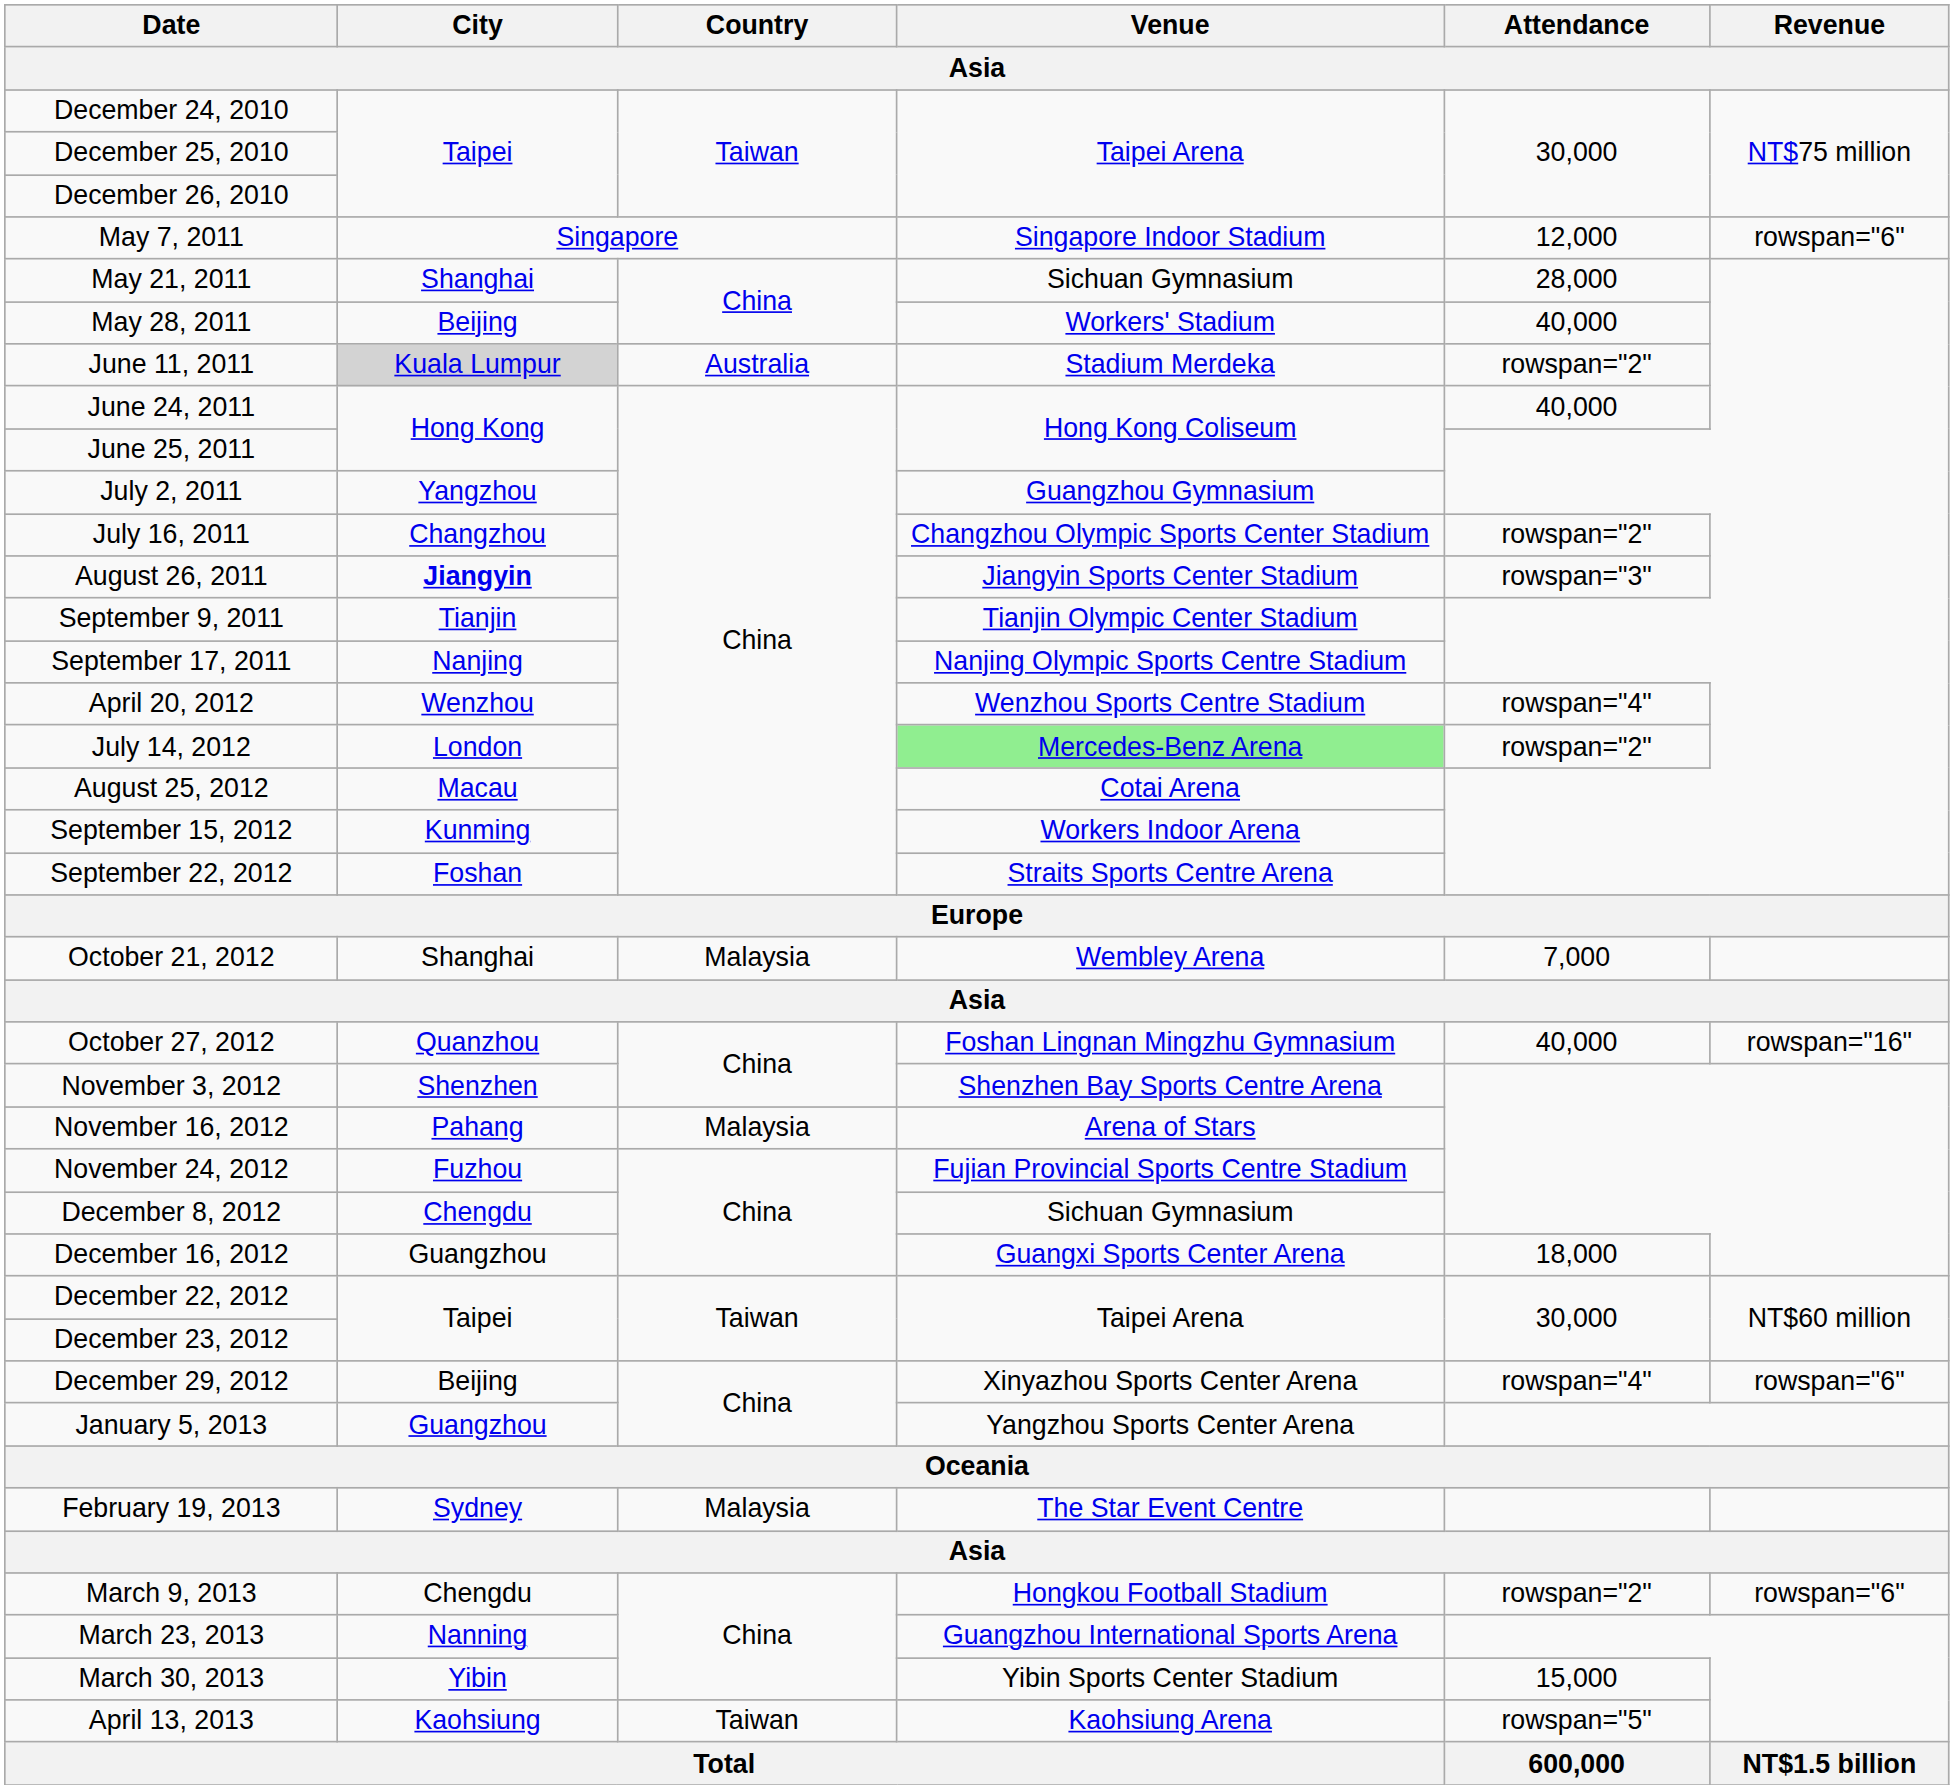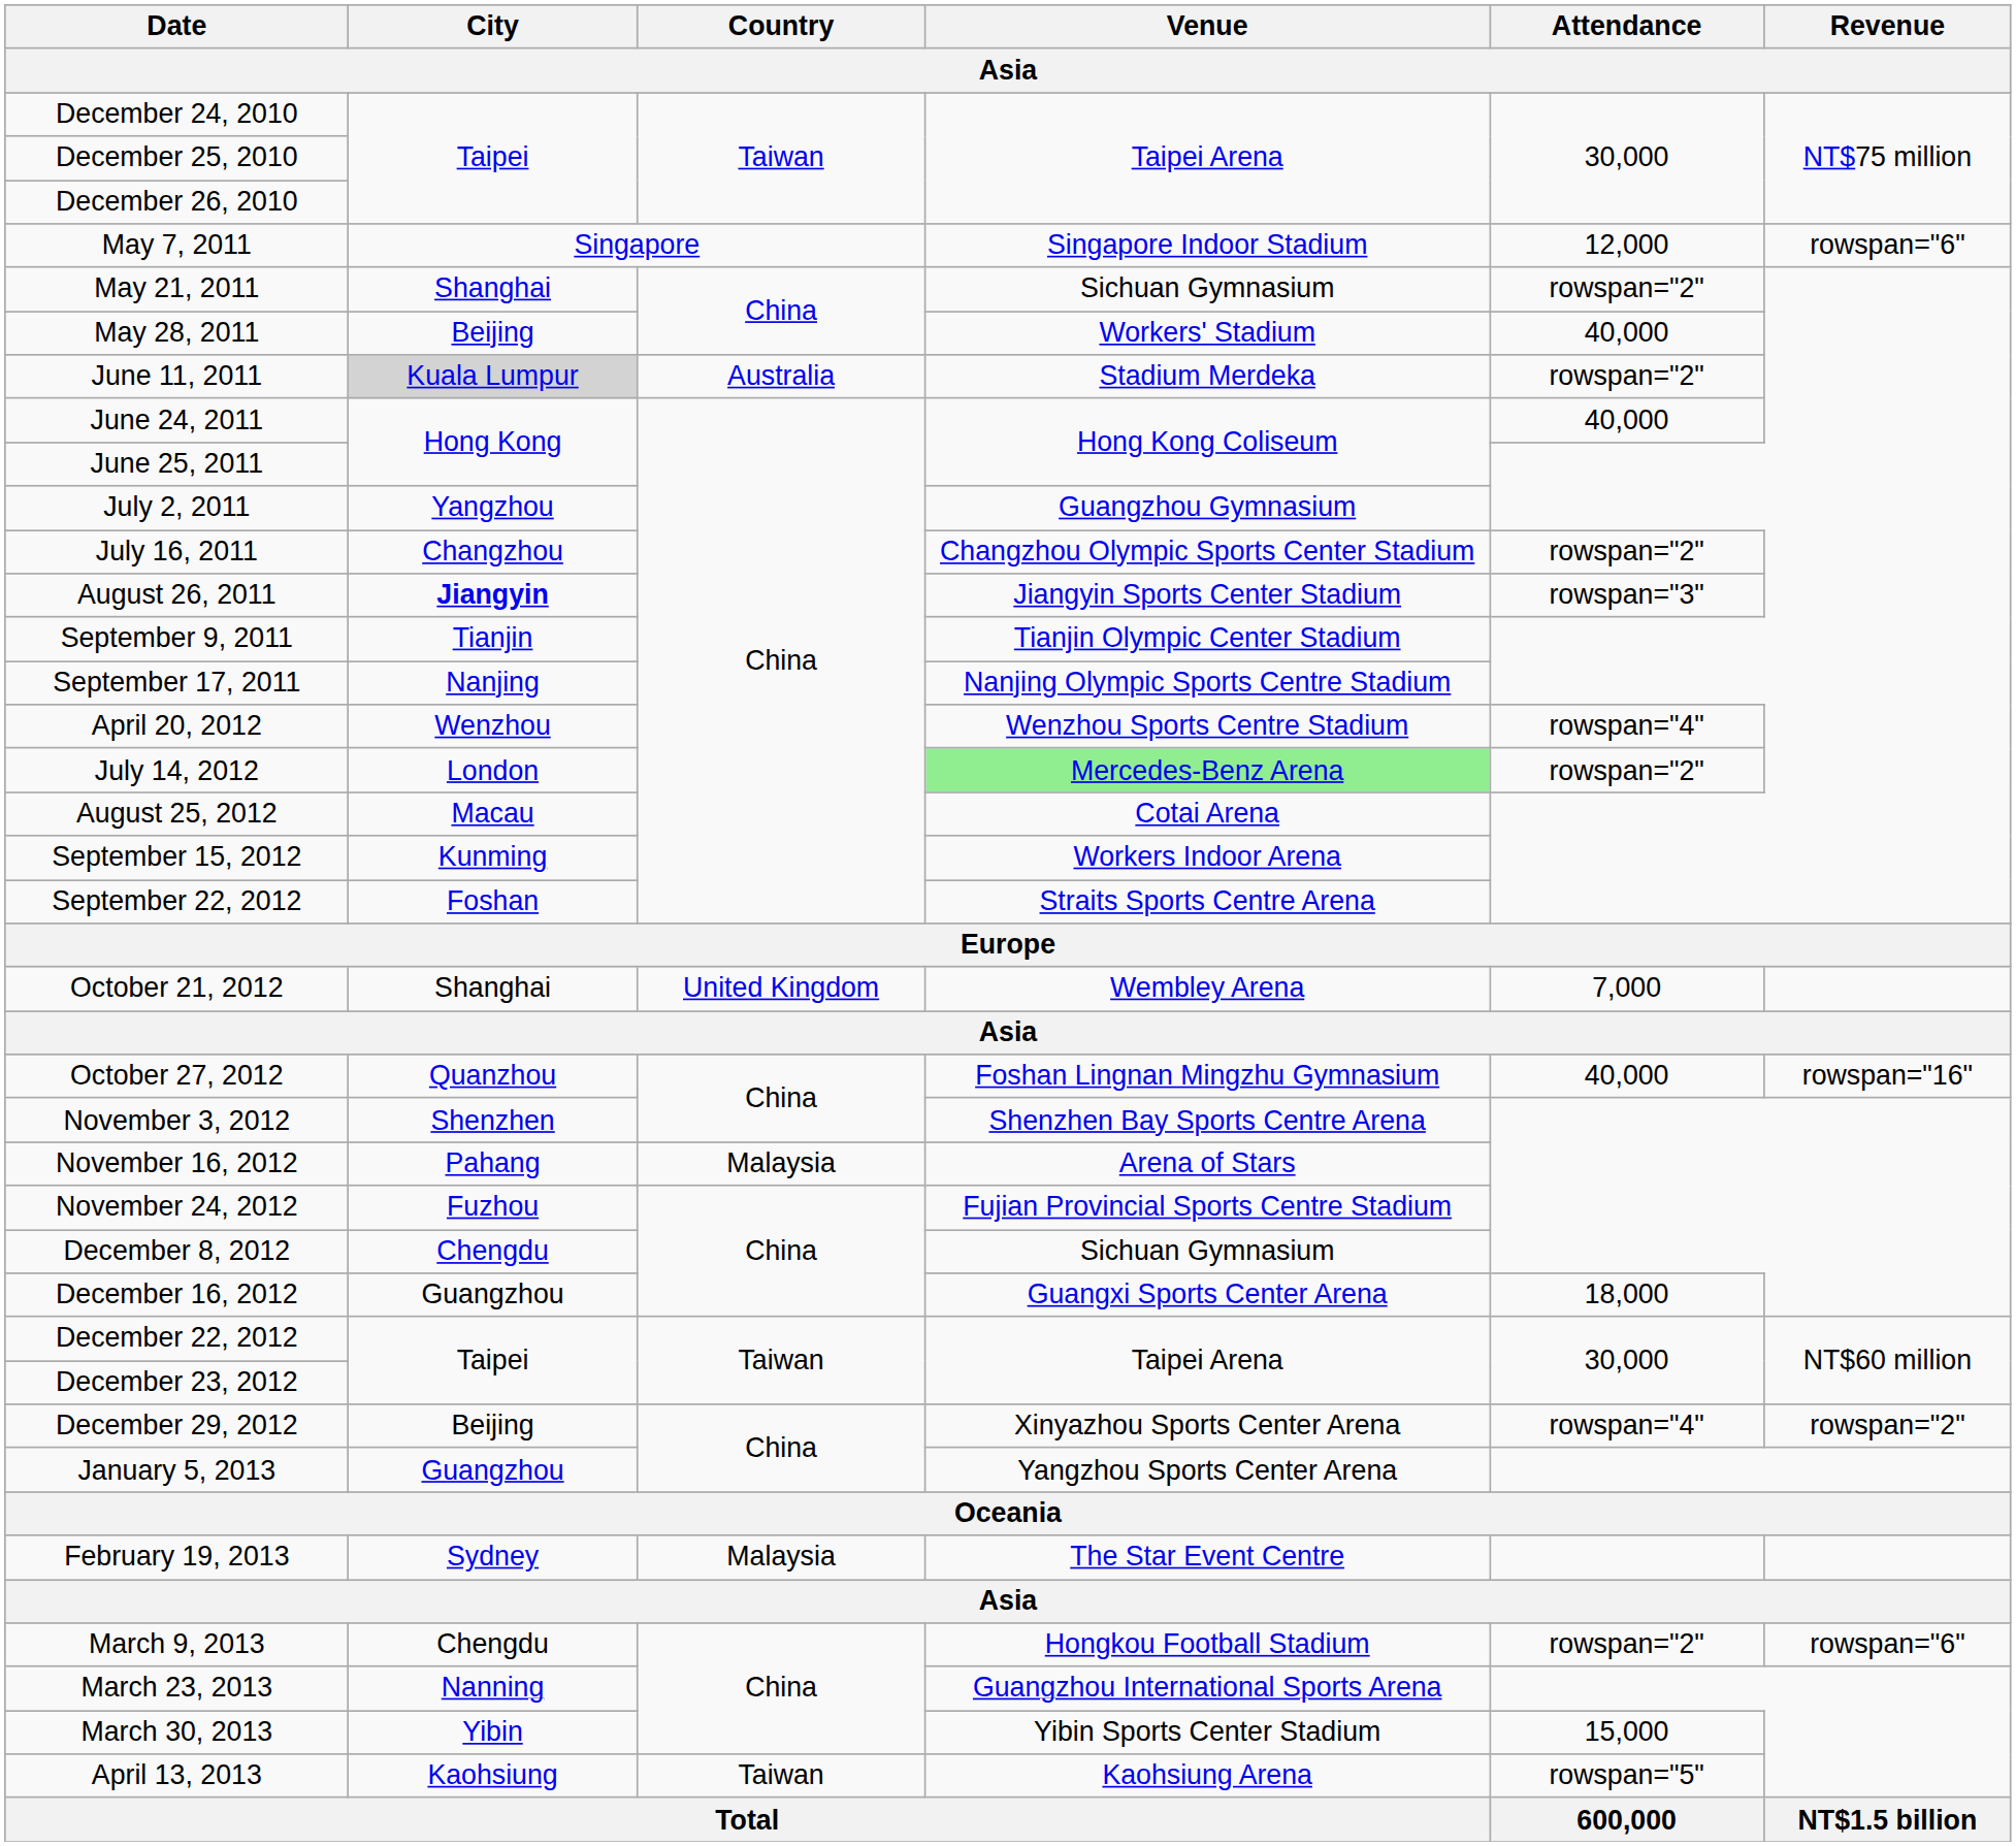May 21, 2011 | Attendance: 28,000 -> rowspan="2"
October 21, 2012 | Country: Malaysia -> United Kingdom
December 29, 2012 | Revenue: rowspan="6" -> rowspan="2"
